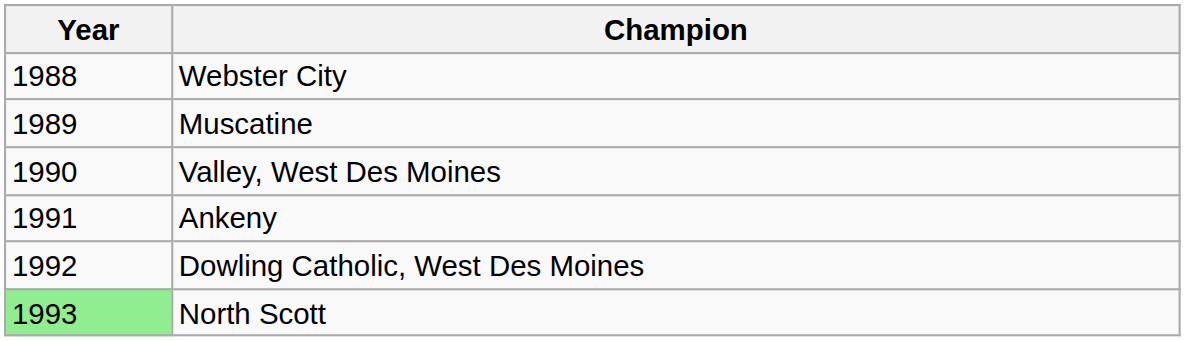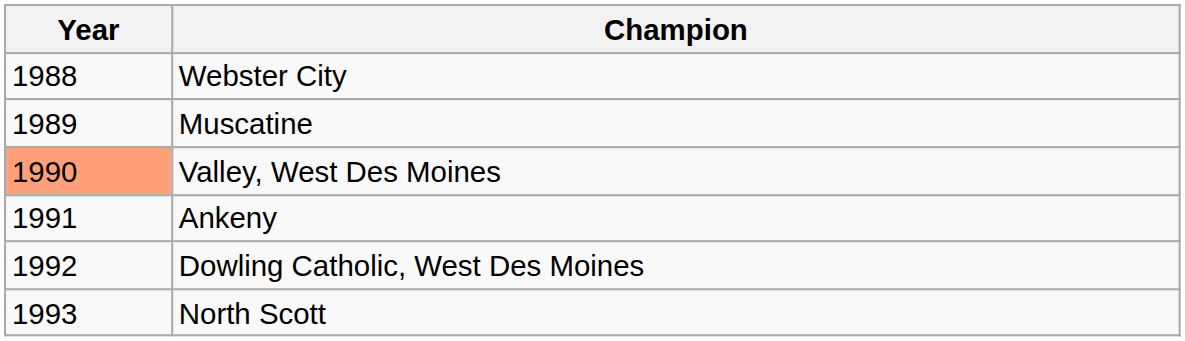Valley, West Des Moines | Year: no background -> lightsalmon background
North Scott | Year: lightgreen background -> no background
